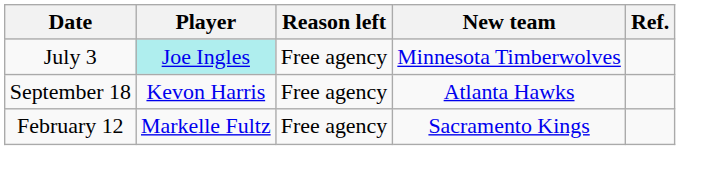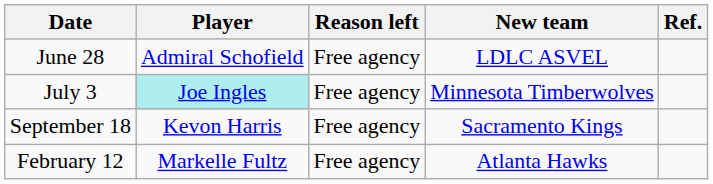+ row: June 28 | Admiral Schofield | Free agency | LDLC ASVEL
September 18 | New team: Atlanta Hawks -> Sacramento Kings
February 12 | New team: Sacramento Kings -> Atlanta Hawks
